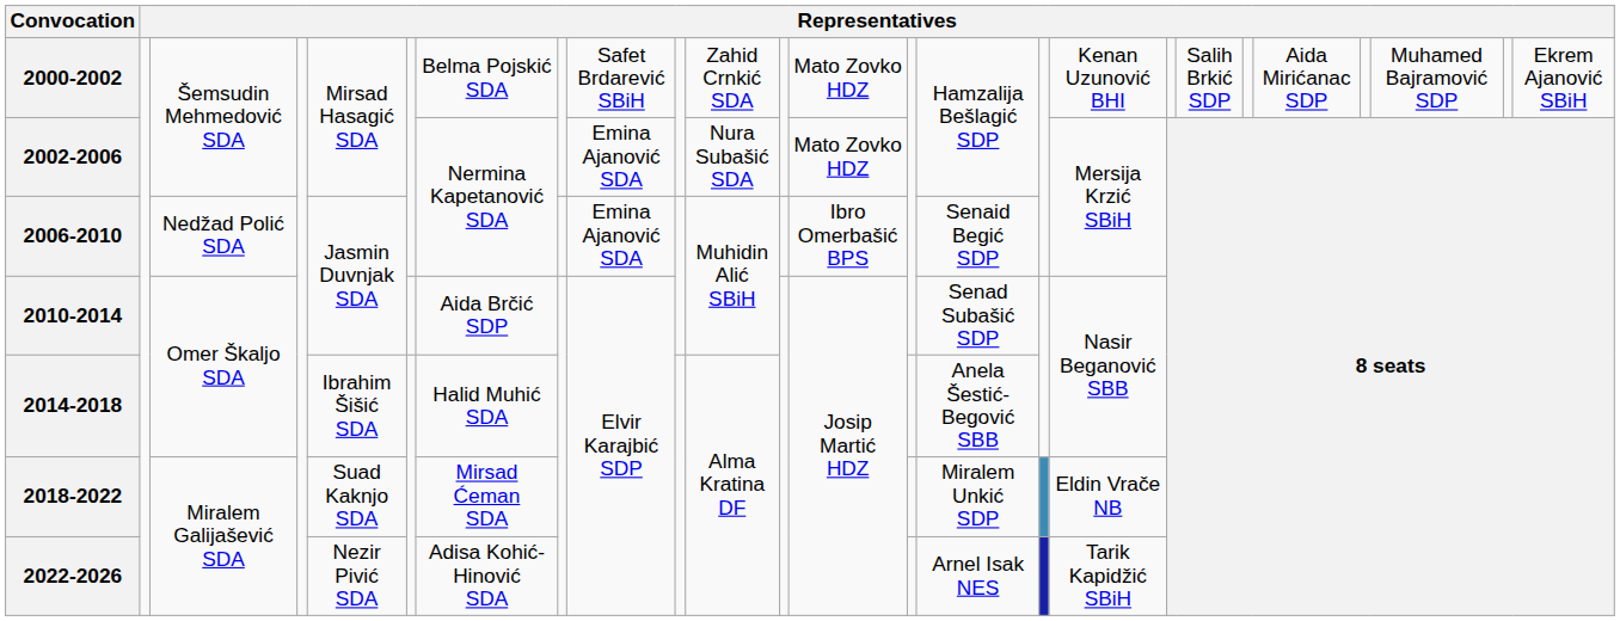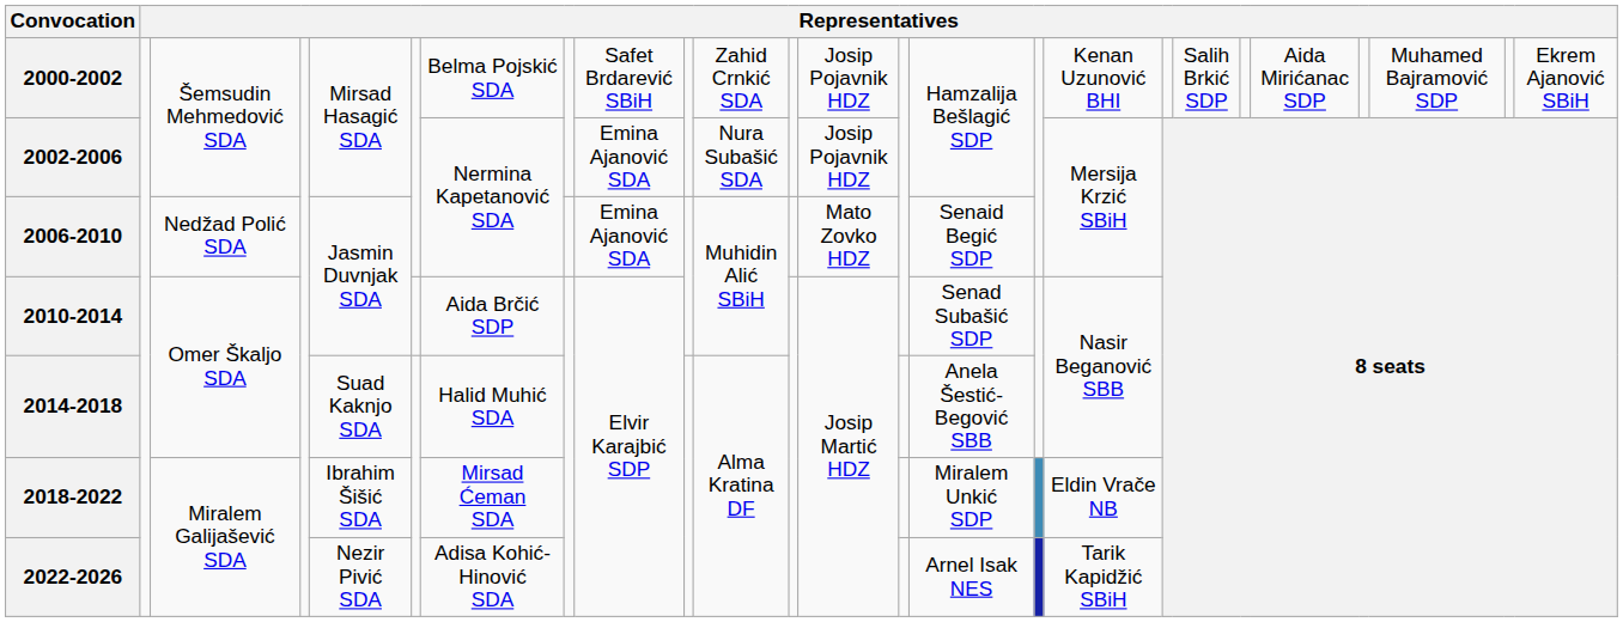2000-2002 | column 13: Mato Zovko HDZ -> Josip Pojavnik HDZ
2002-2006 | column 13: Mato Zovko HDZ -> Josip Pojavnik HDZ
2006-2010 | column 13: Ibro Omerbašić BPS -> Mato Zovko HDZ
2014-2018 | column 5: Ibrahim Šišić SDA -> Suad Kaknjo SDA
2018-2022 | column 5: Suad Kaknjo SDA -> Ibrahim Šišić SDA
